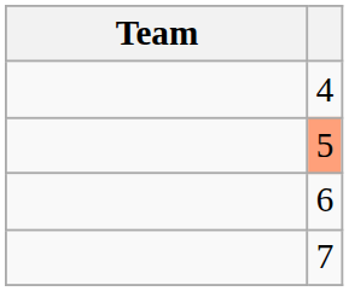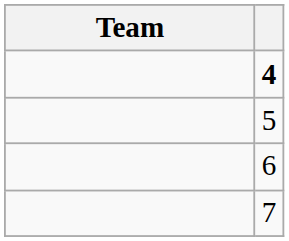4 | column 2: normal -> bold
5 | column 2: lightsalmon background -> no background
